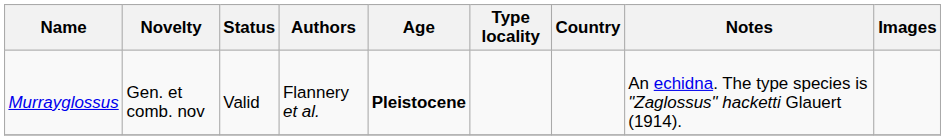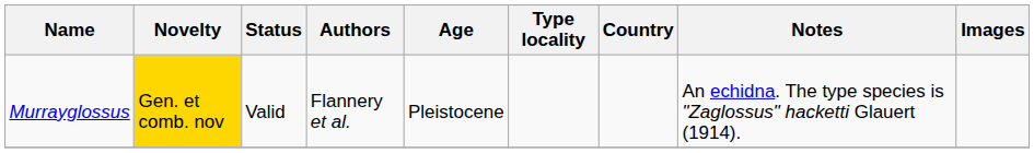Murrayglossus | Novelty: no background -> gold background
Murrayglossus | Age: bold -> normal
